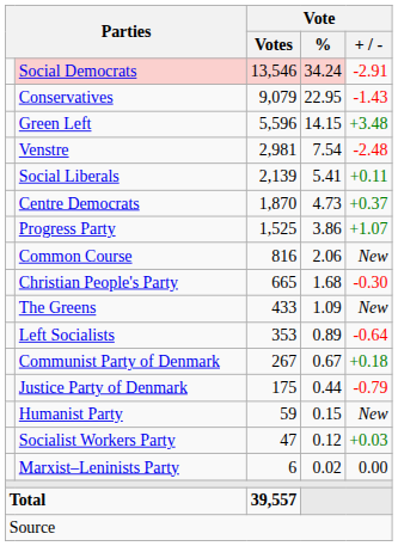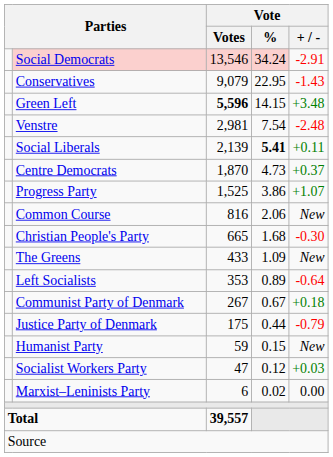Green Left | Vote / Votes: normal -> bold
Social Liberals | Vote / %: normal -> bold
